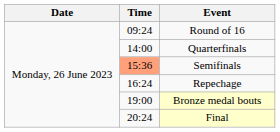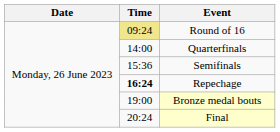Round of 16 | Time: no background -> khaki background
Semifinals | Time: lightsalmon background -> no background
Repechage | Time: normal -> bold
